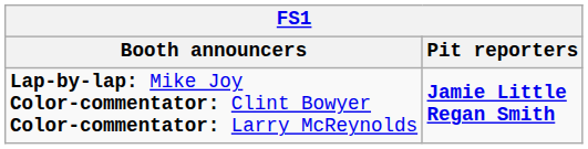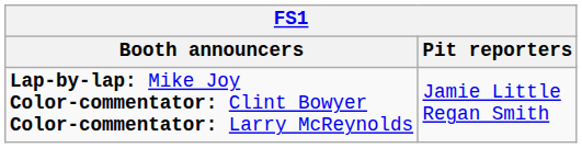row 3 | Pit reporters: bold -> normal
